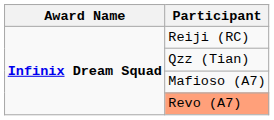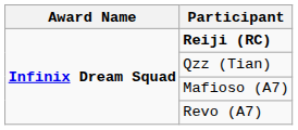Reiji (RC) | Participant: normal -> bold
Revo (A7) | Participant: lightsalmon background -> no background
